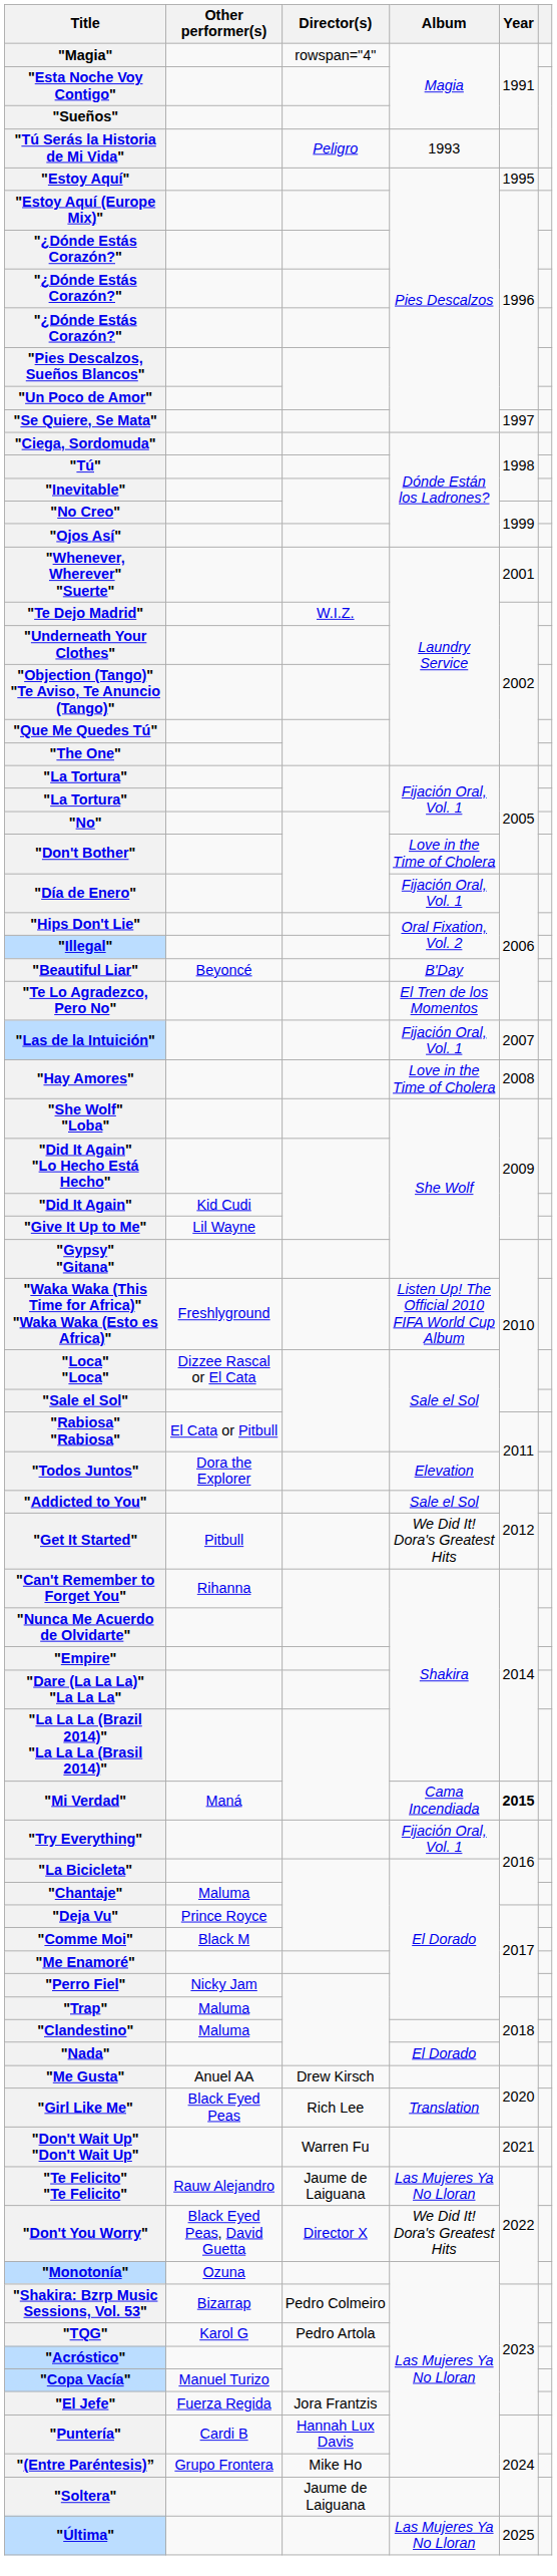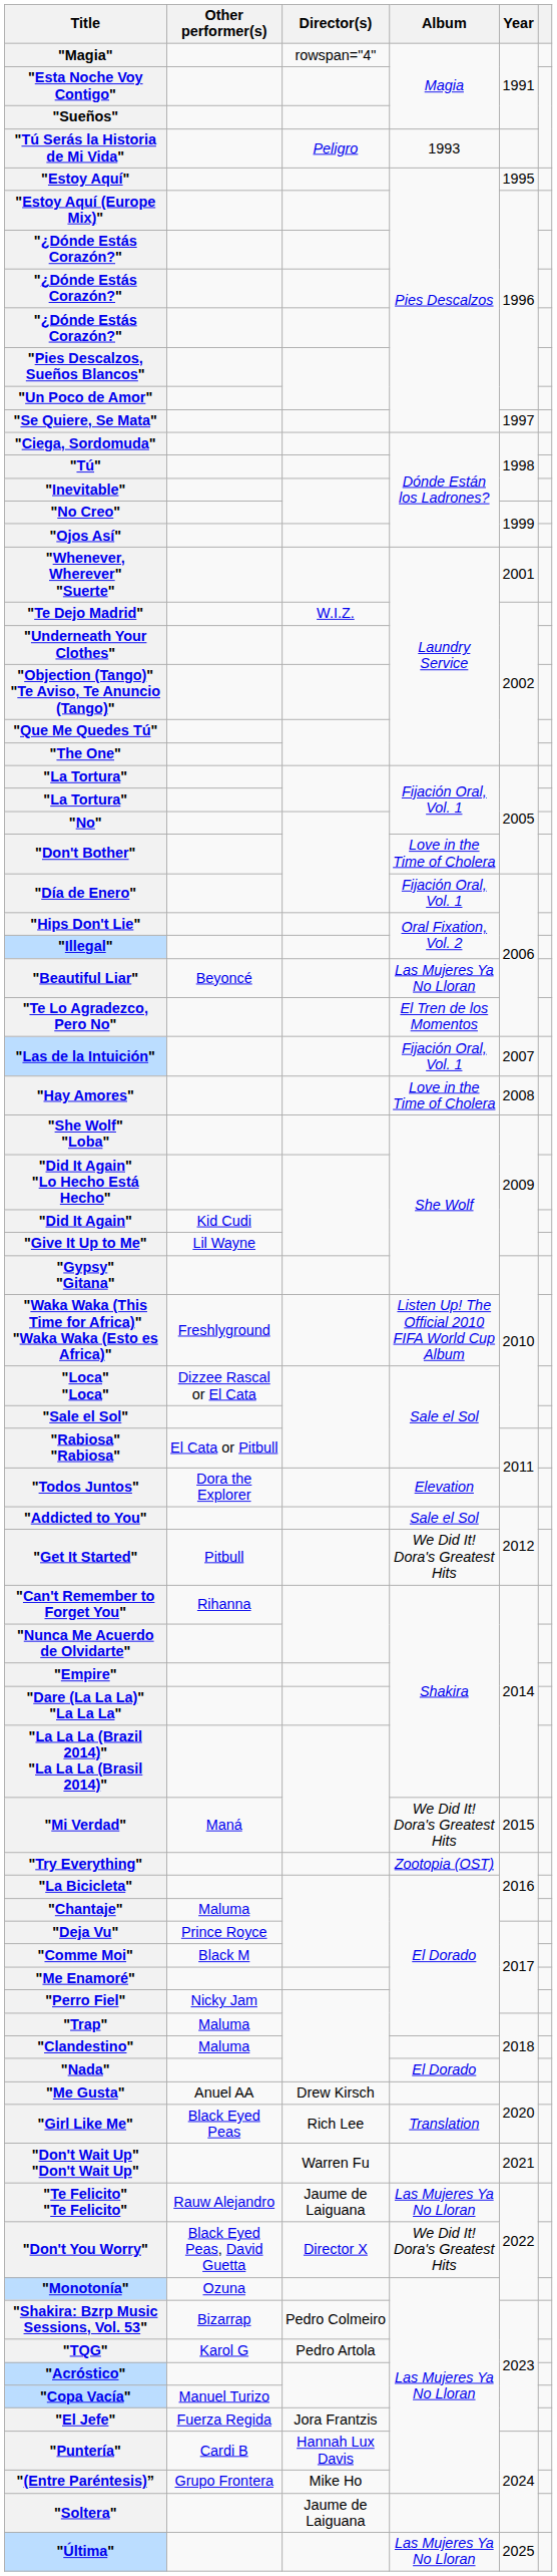"Beautiful Liar" | Album: B'Day -> Las Mujeres Ya No Lloran
"Mi Verdad" | Album: Cama Incendiada -> We Did It! Dora's Greatest Hits
"Mi Verdad" | Year: bold -> normal
"Try Everything" | Album: Fijación Oral, Vol. 1 -> Zootopia (OST)
